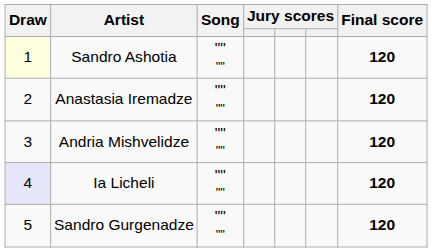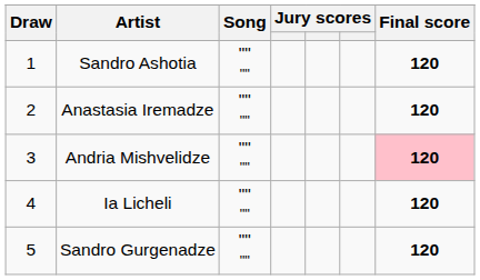Sandro Ashotia | Draw: lightyellow background -> no background
Andria Mishvelidze | Final score: no background -> pink background
Ia Licheli | Draw: lavender background -> no background
